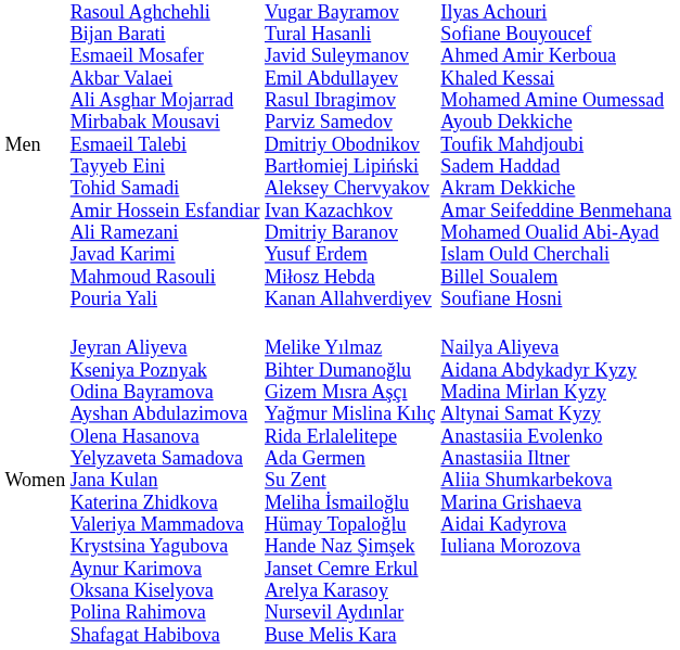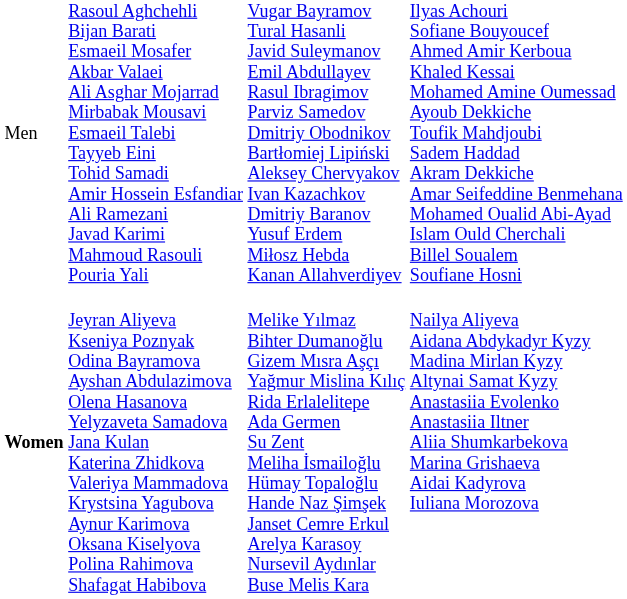Women | column 1: normal -> bold
